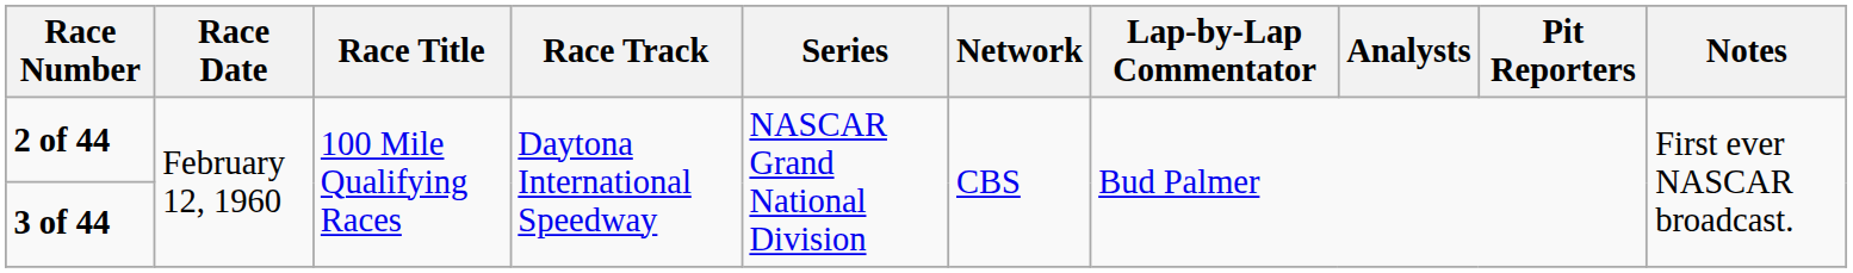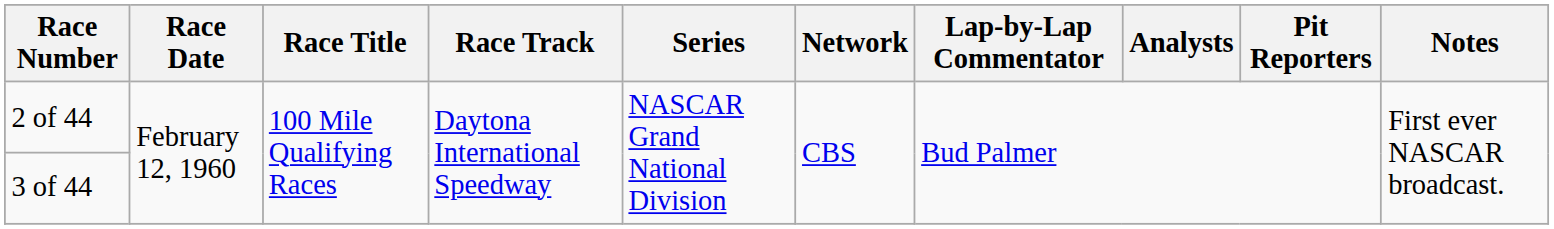2 of 44 | Race Number: bold -> normal
3 of 44 | Race Number: bold -> normal
